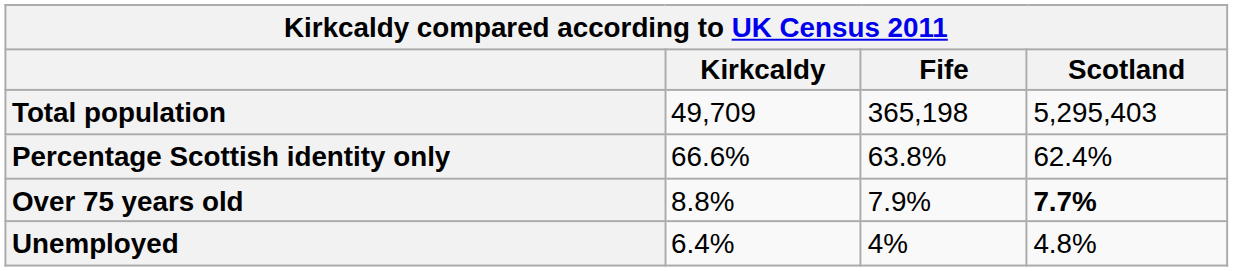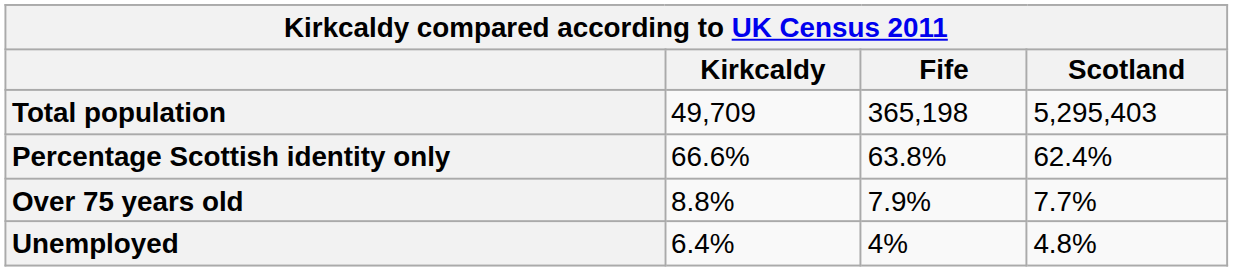Over 75 years old | Scotland: bold -> normal
